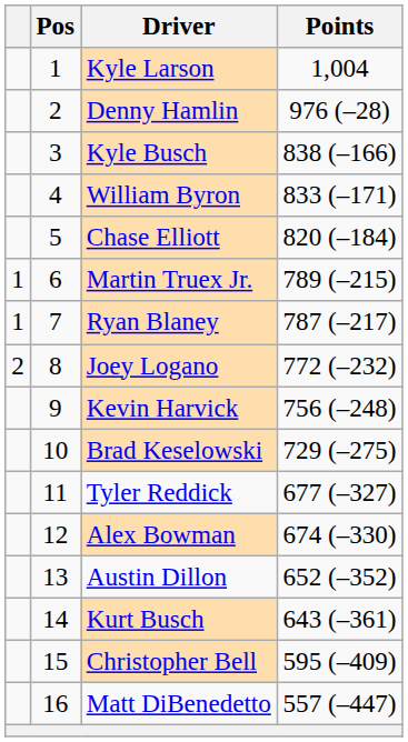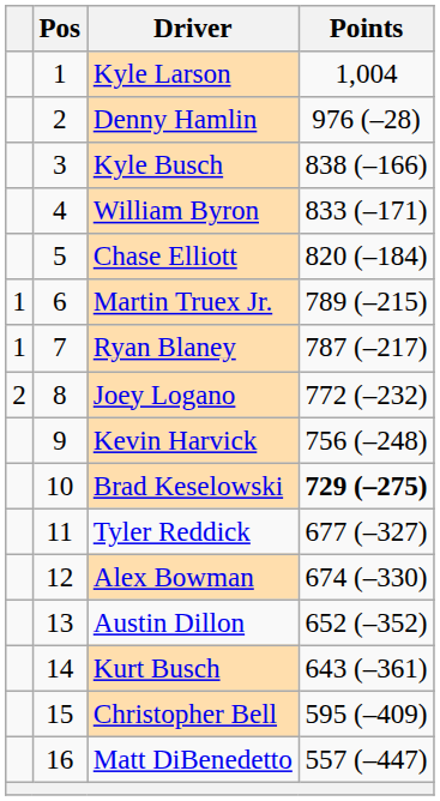Brad Keselowski | Points: normal -> bold
